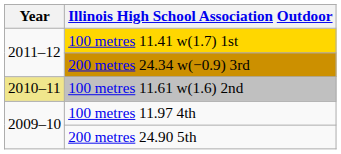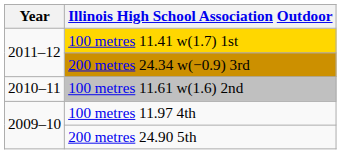100 metres 11.61 w(1.6) 2nd | Year: khaki background -> no background
